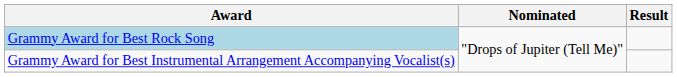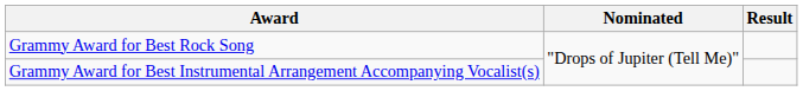Grammy Award for Best Rock Song | Award: lightblue background -> no background
